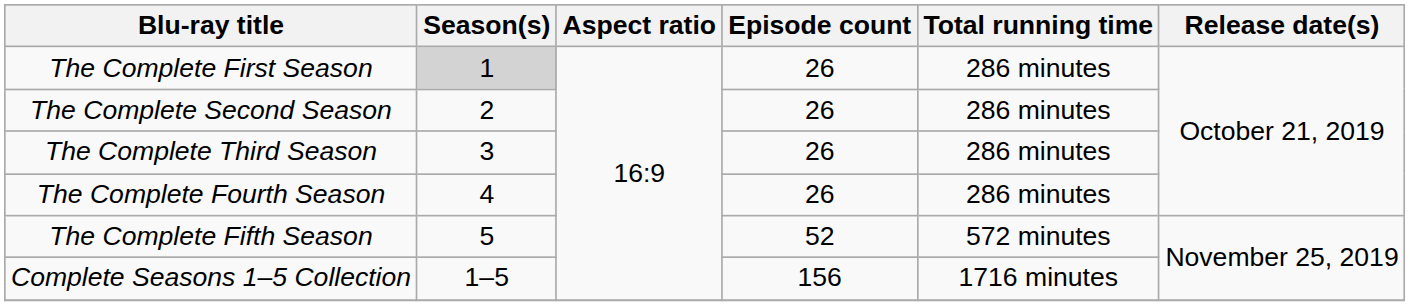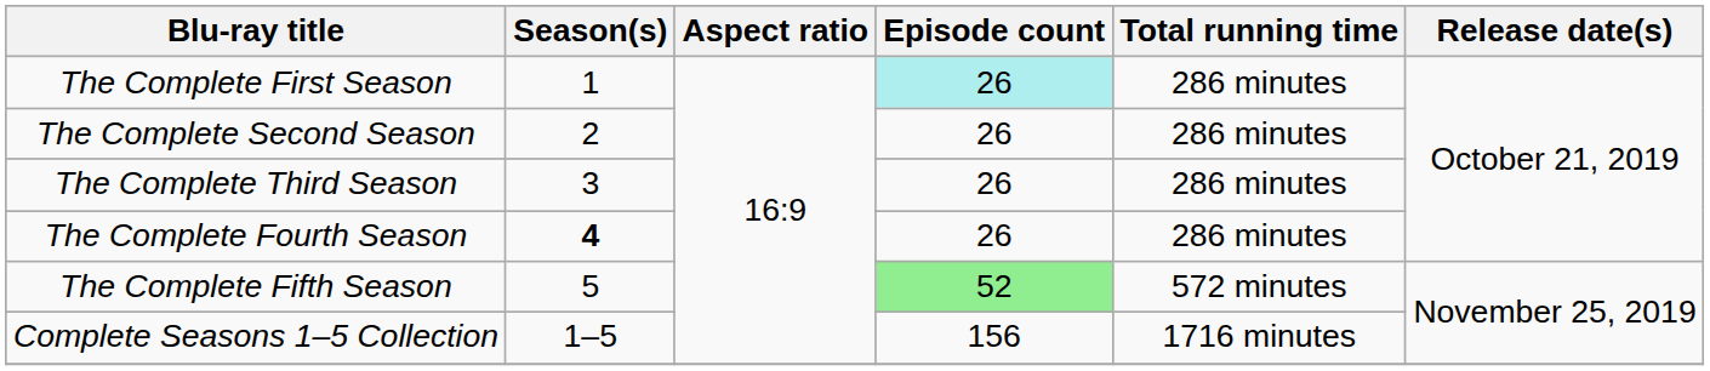The Complete First Season | Season(s): lightgrey background -> no background
The Complete First Season | Episode count: no background -> paleturquoise background
The Complete Fourth Season | Season(s): normal -> bold
The Complete Fifth Season | Episode count: no background -> lightgreen background
